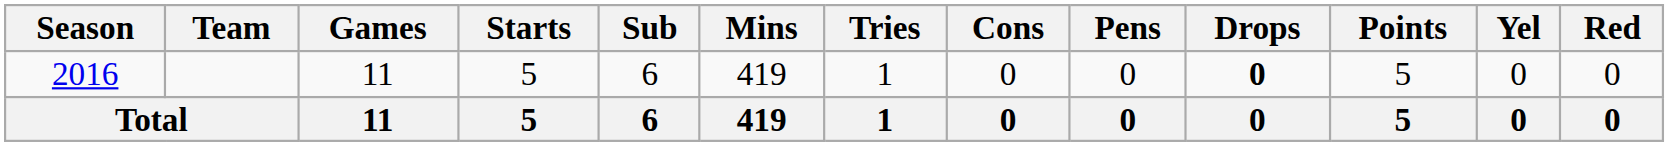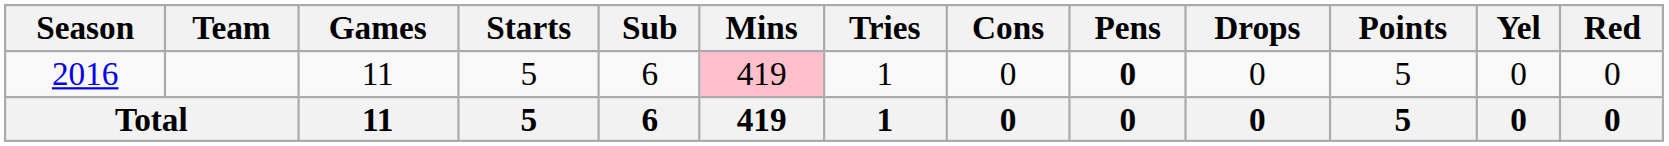2016 | Mins: no background -> pink background
2016 | Pens: normal -> bold
2016 | Drops: bold -> normal
